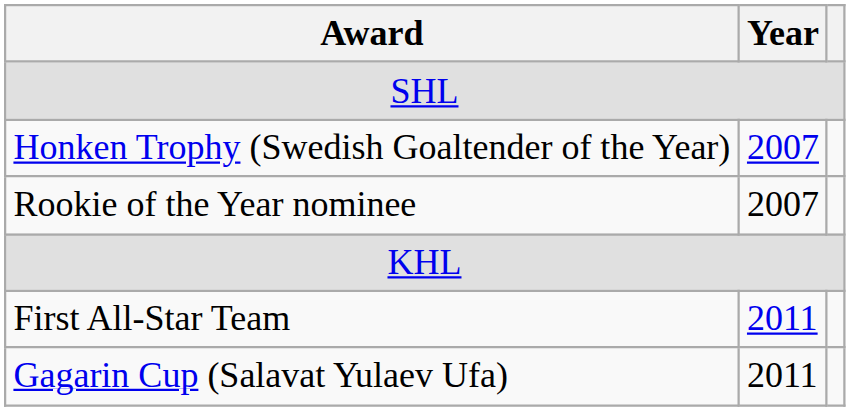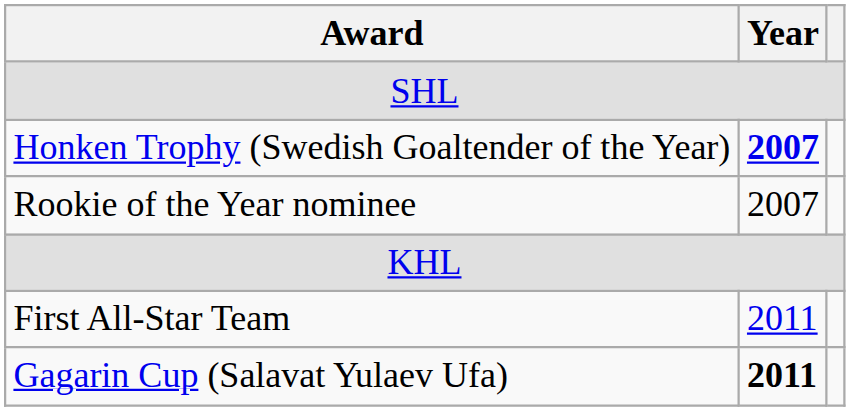Honken Trophy (Swedish Goaltender of the Year) | Year: normal -> bold
Gagarin Cup (Salavat Yulaev Ufa) | Year: normal -> bold
